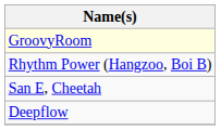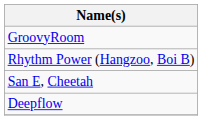row 2 | column 1: lightyellow background -> no background
